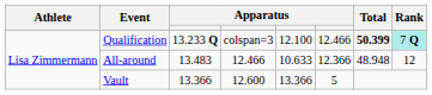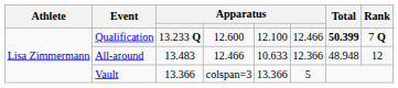Qualification | column 4: colspan=3 -> 12.600
Qualification | Rank: paleturquoise background -> no background
Vault | column 4: 12.600 -> colspan=3
